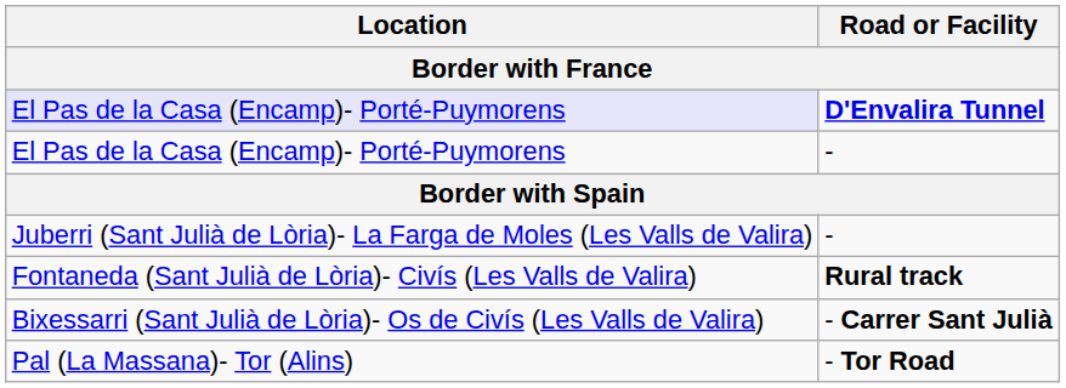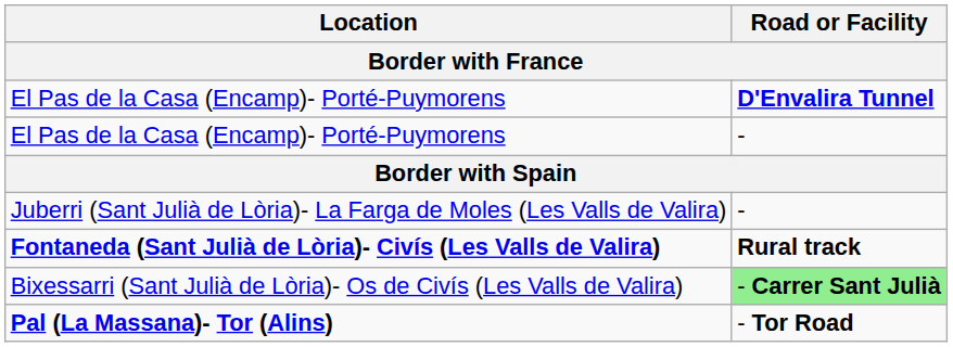row 3 | Location: lavender background -> no background
row 7 | Location: normal -> bold
row 8 | Road or Facility: no background -> lightgreen background
row 9 | Location: normal -> bold
